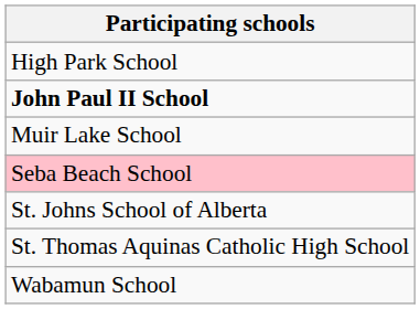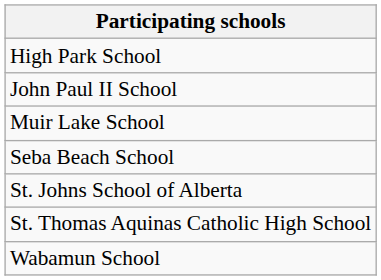row 3 | column 1: bold -> normal
row 5 | column 1: pink background -> no background
